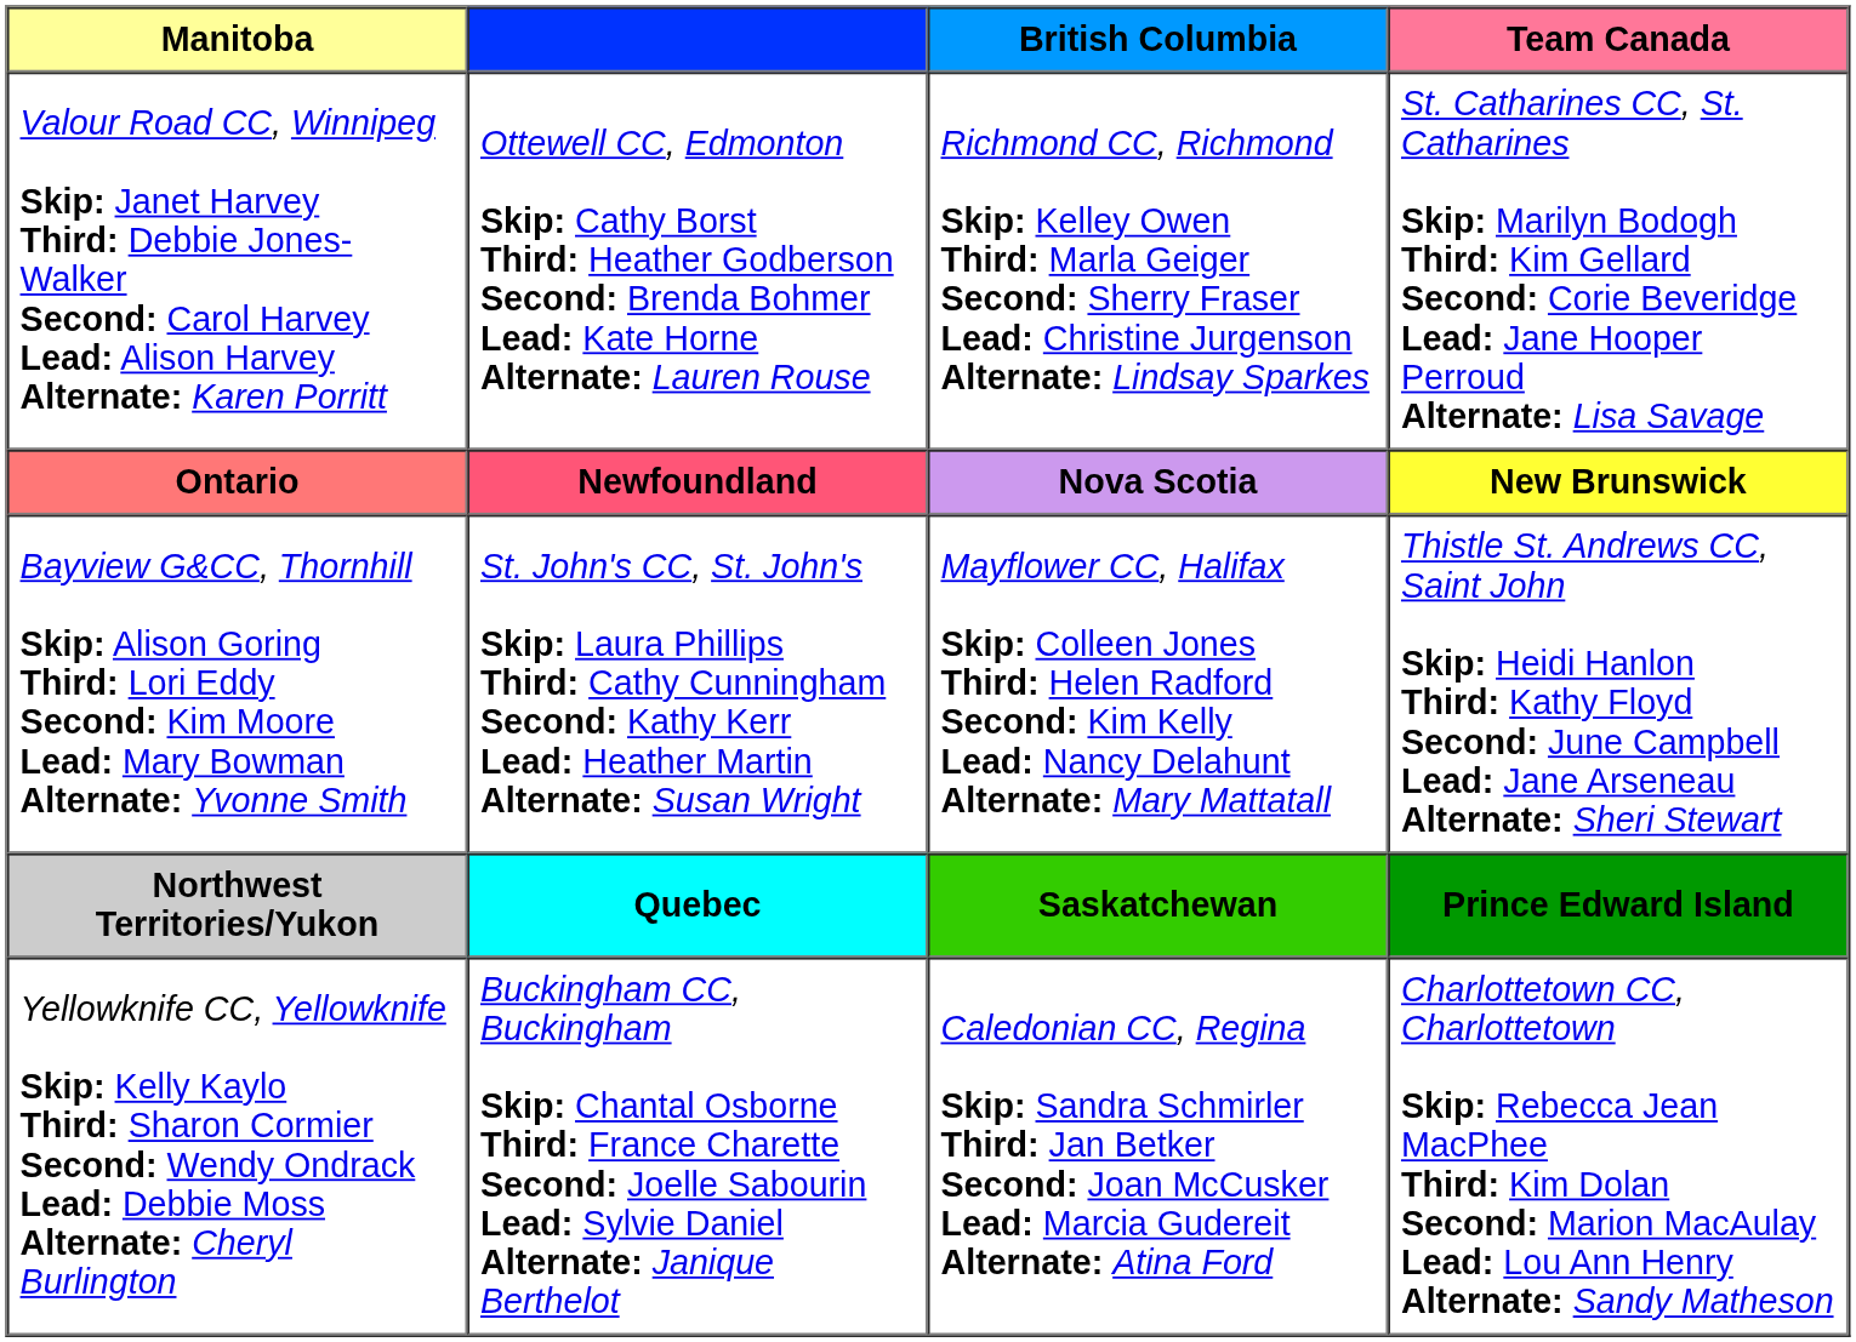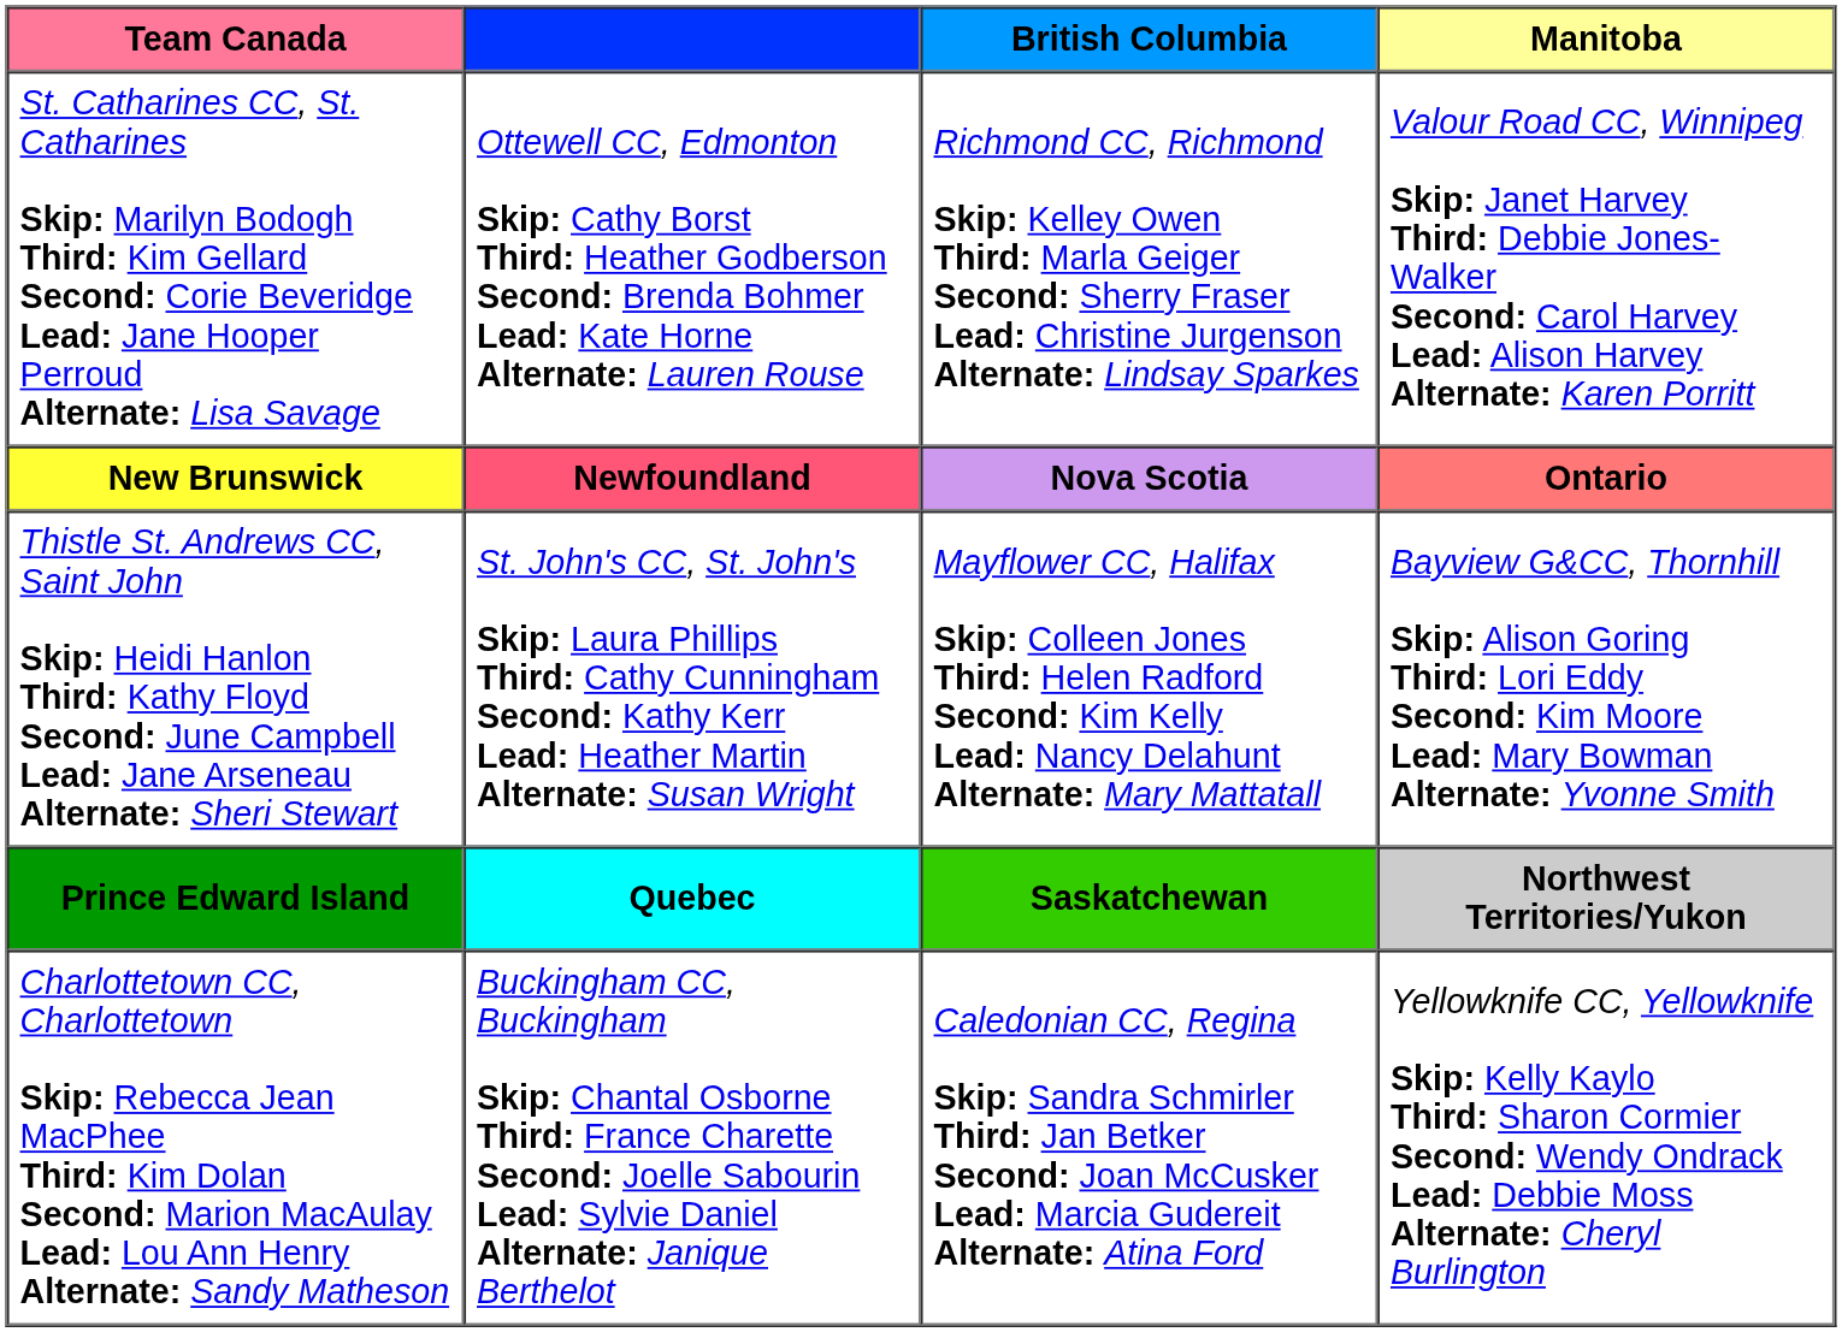columns swapped: Team Canada <-> Manitoba
